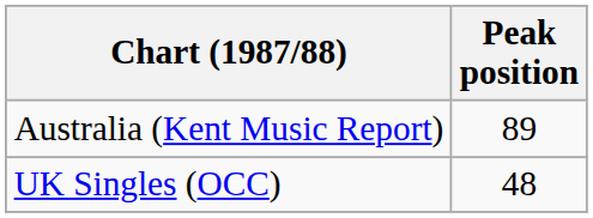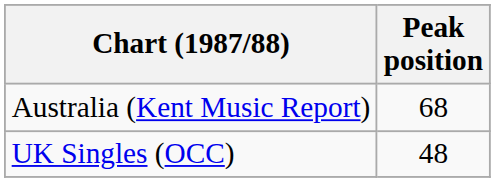Australia (Kent Music Report) | Peak position: 89 -> 68
